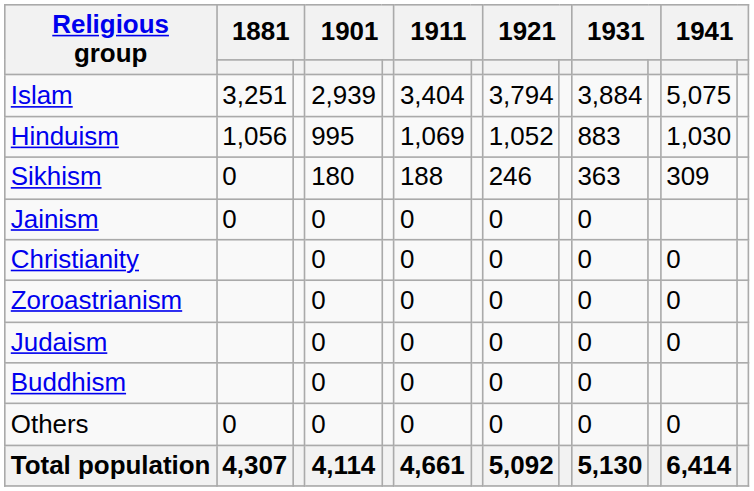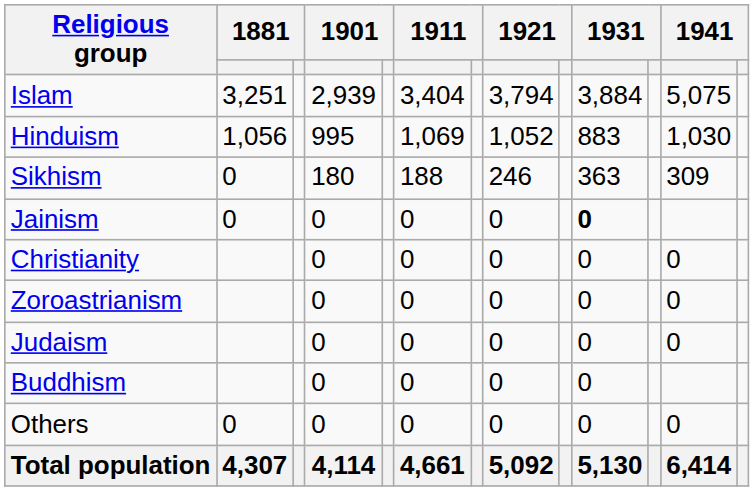Jainism | column 10: normal -> bold
